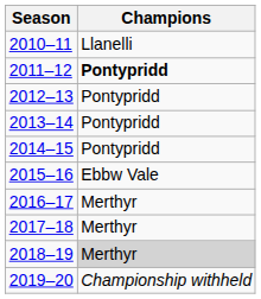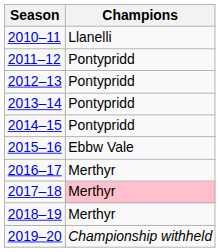2011–12 | Champions: bold -> normal
2017–18 | Champions: no background -> pink background
2018–19 | Champions: lightgrey background -> no background
